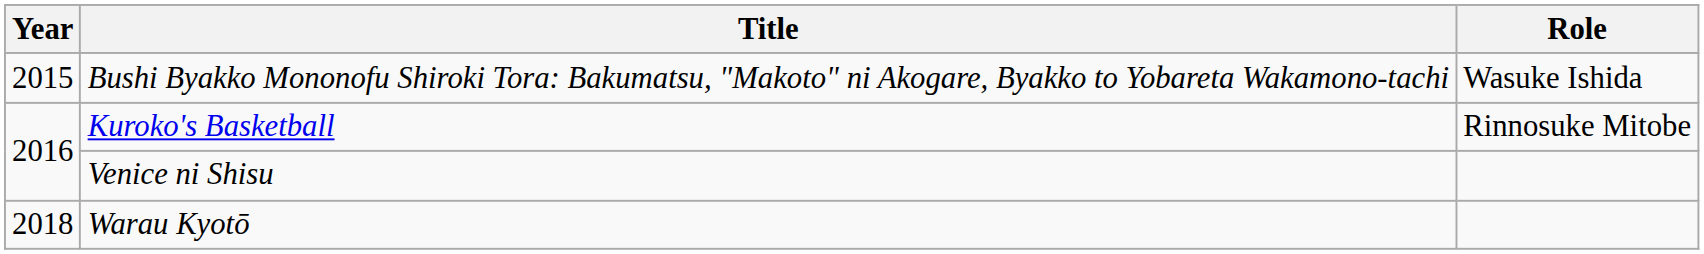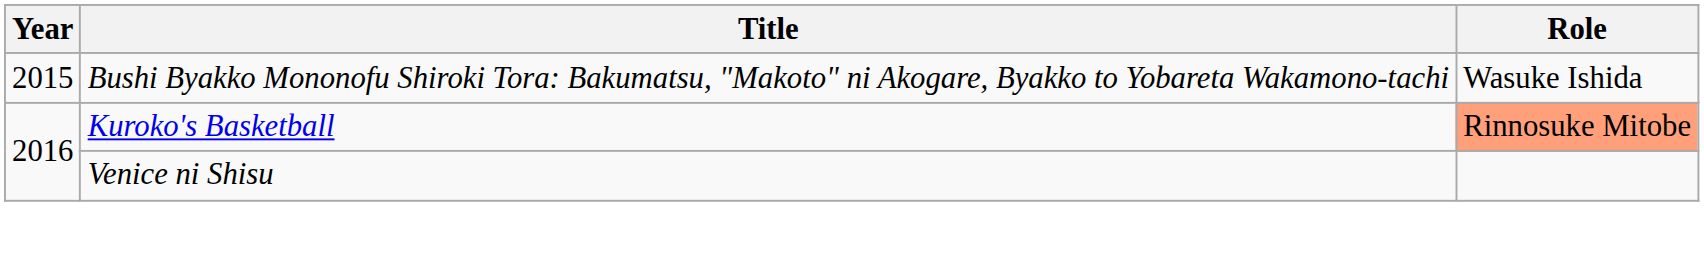Kuroko's Basketball | Role: no background -> lightsalmon background
- row: 2018 | Warau Kyotō
